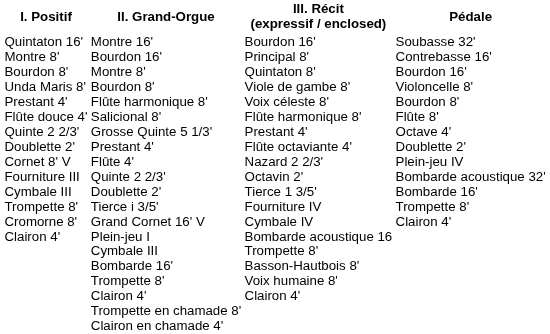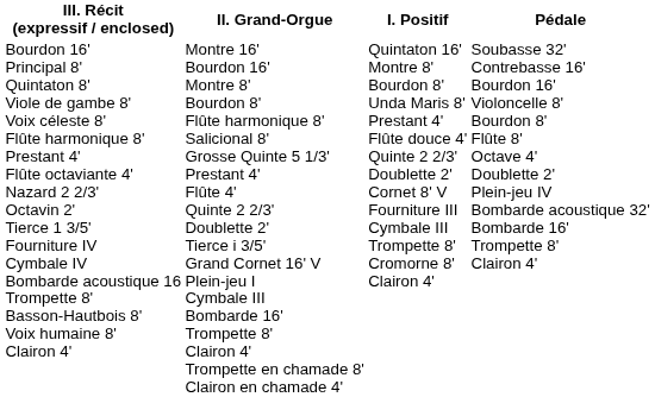columns swapped: I. Positif <-> III. Récit (expressif / enclosed)
